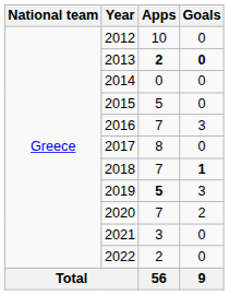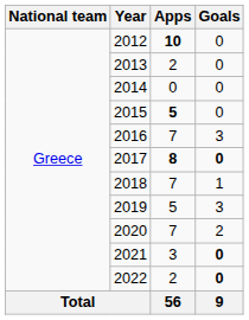2012 | Apps: normal -> bold
2013 | Apps: bold -> normal
2013 | Goals: bold -> normal
2015 | Apps: normal -> bold
2017 | Apps: normal -> bold
2017 | Goals: normal -> bold
2018 | Goals: bold -> normal
2019 | Apps: bold -> normal
2021 | Goals: normal -> bold
2022 | Goals: normal -> bold
